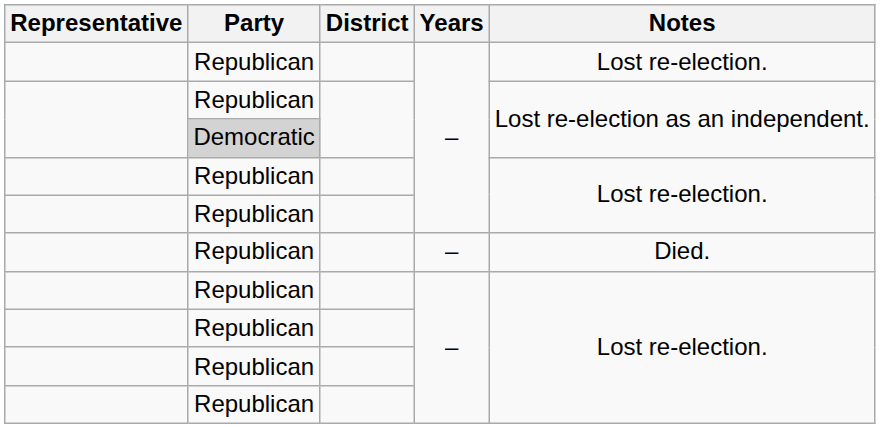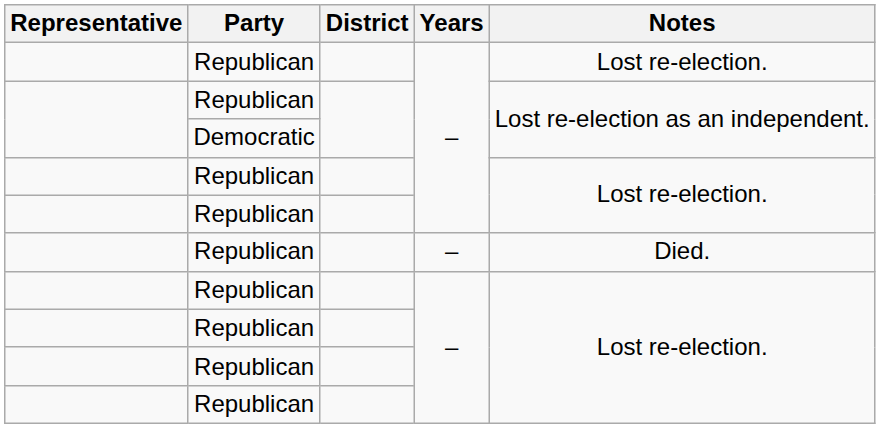Democratic | Party: lightgrey background -> no background
